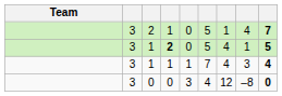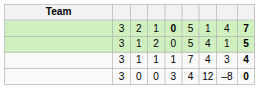row 2 | column 5: normal -> bold
row 3 | column 4: bold -> normal
